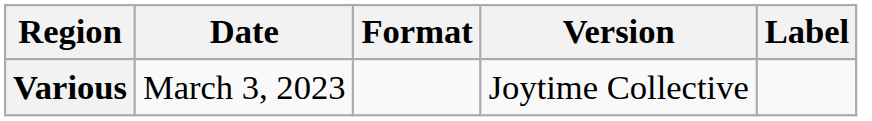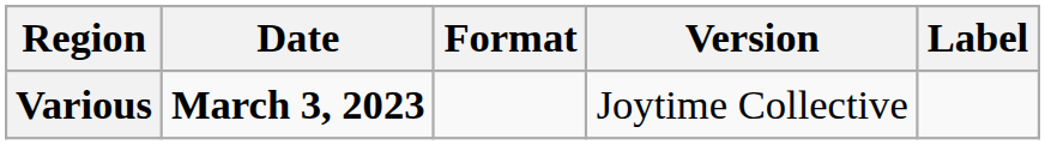Various | Date: normal -> bold
